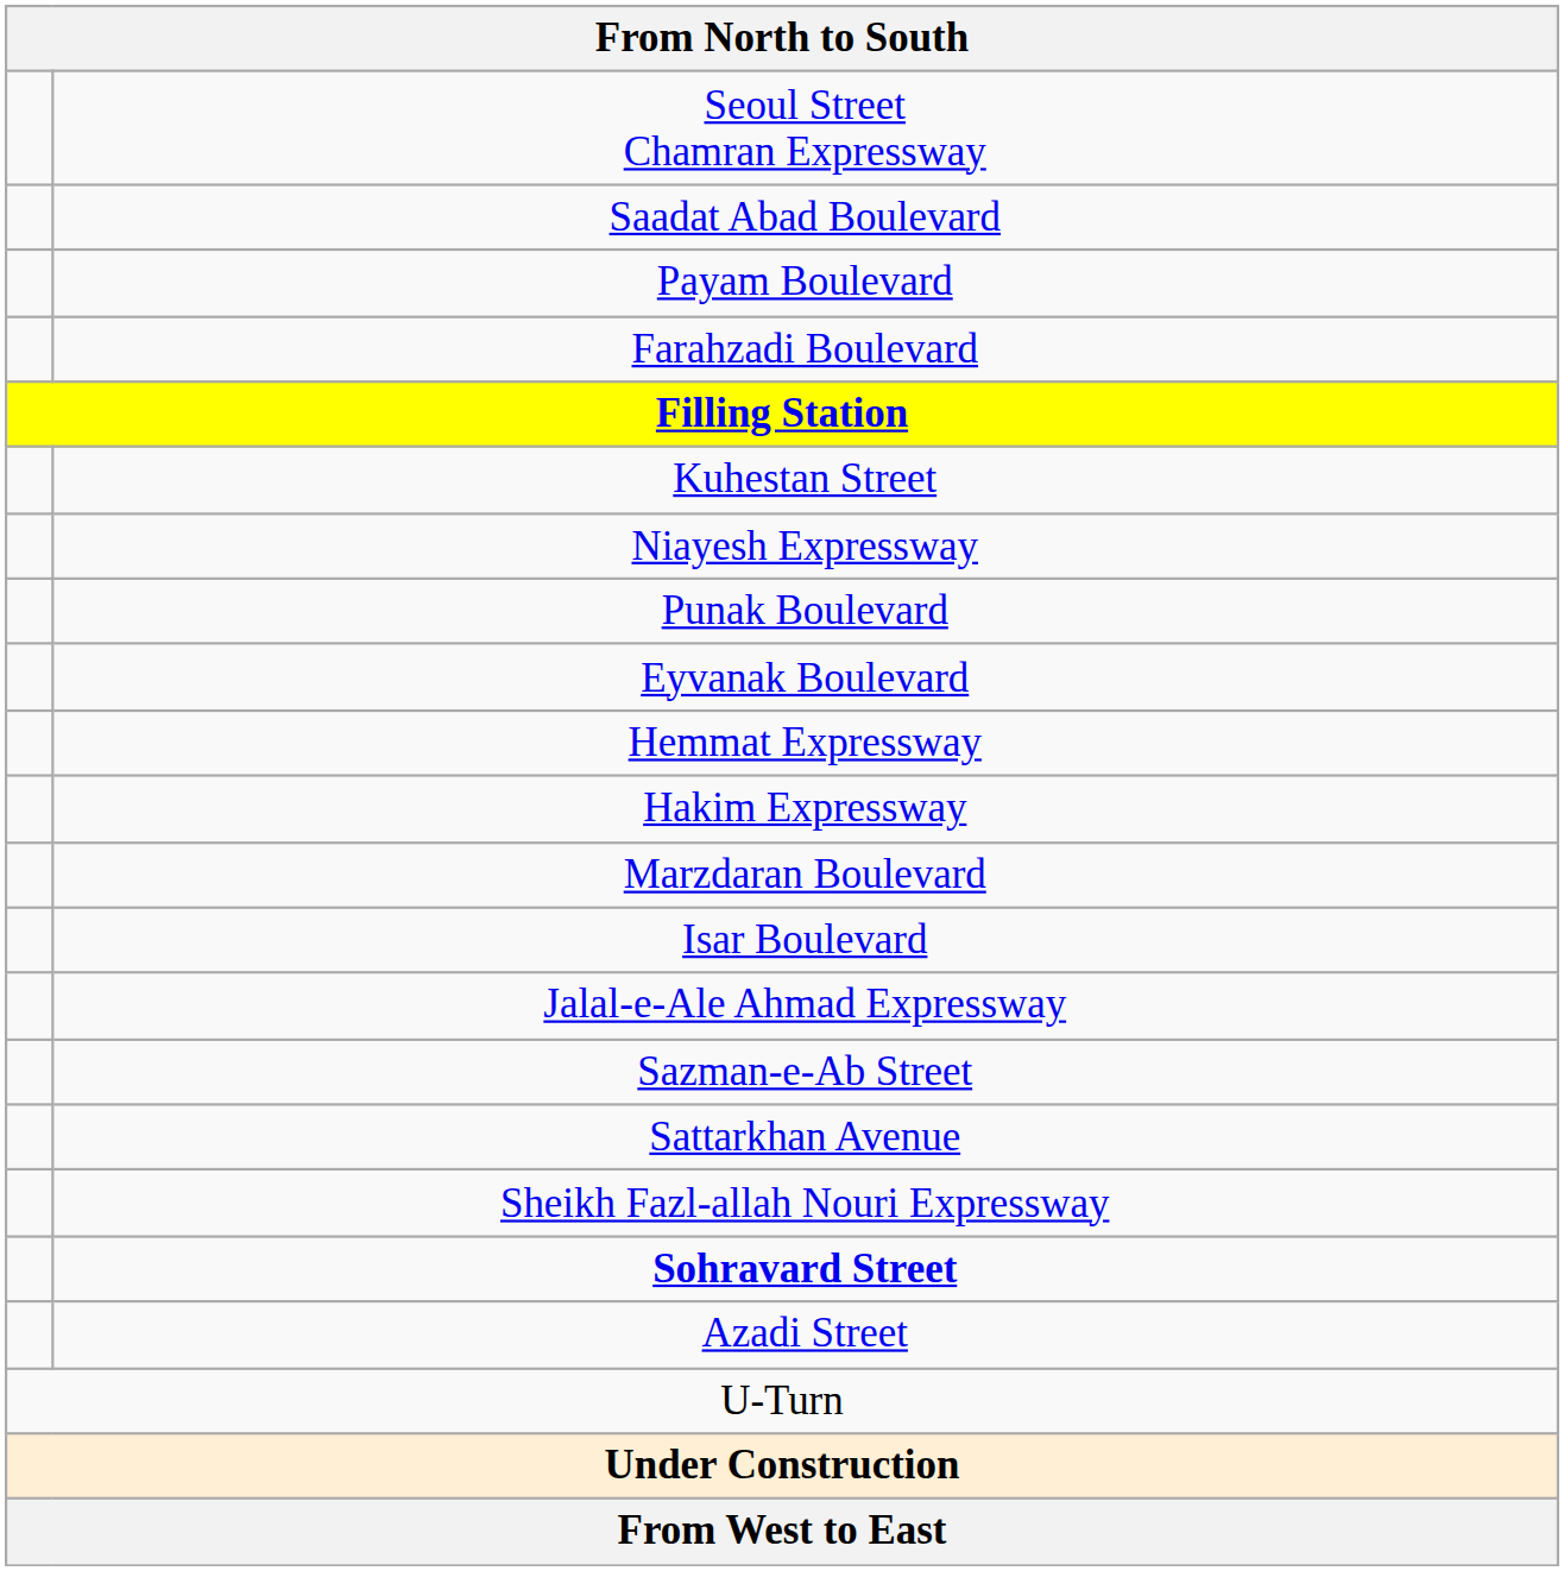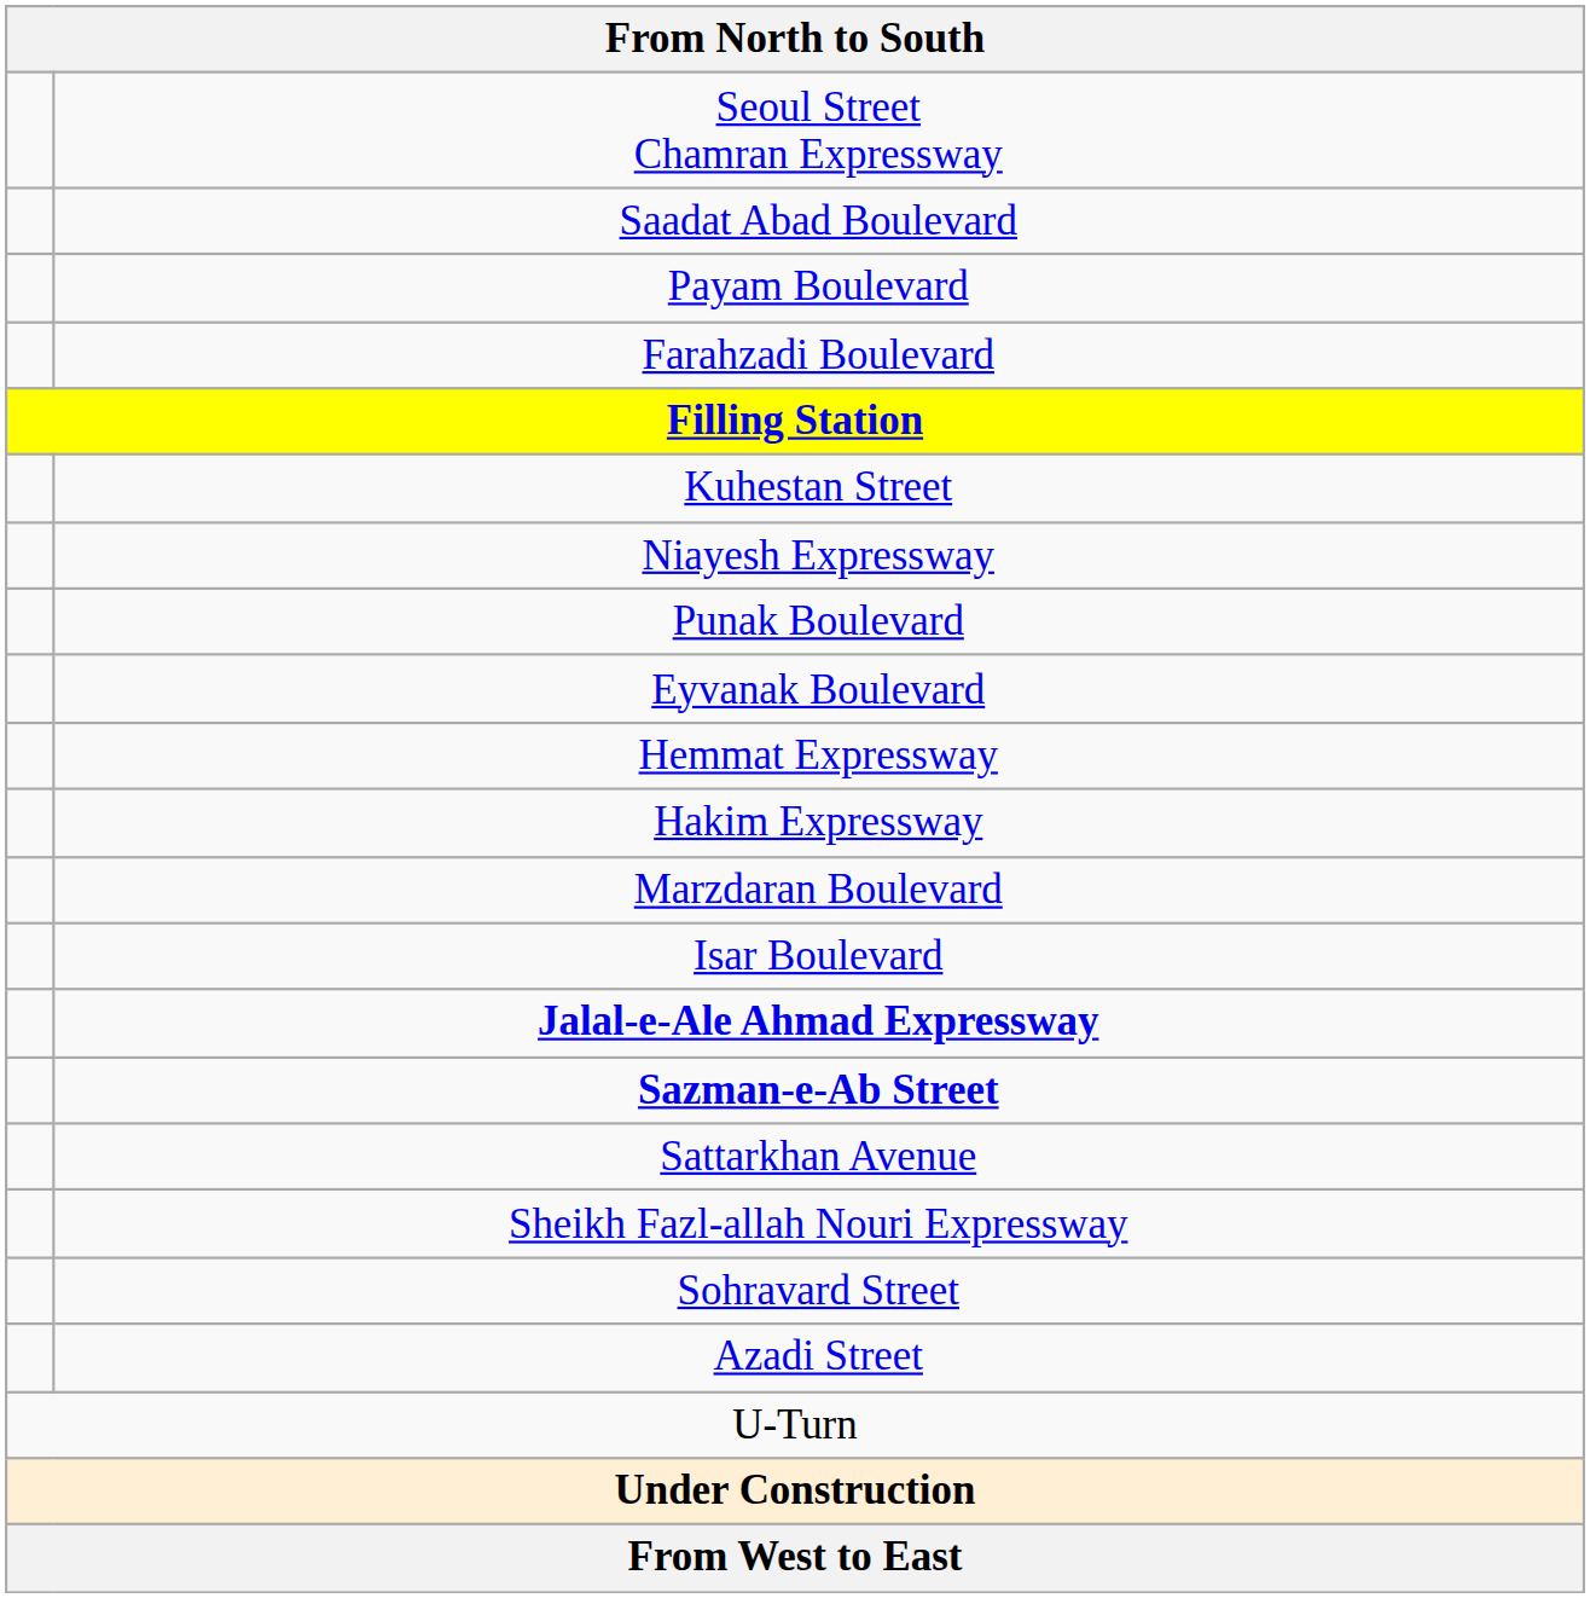Jalal-e-Ale Ahmad Expressway | column 2: normal -> bold
Sazman-e-Ab Street | column 2: normal -> bold
Sohravard Street | column 2: bold -> normal
